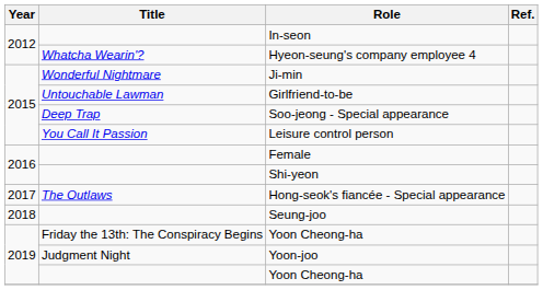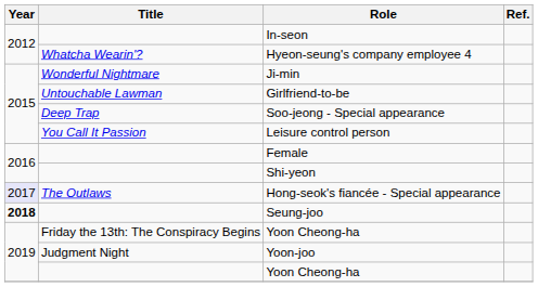Hong-seok's fiancée - Special appearance | Year: no background -> lavender background
Seung-joo | Year: normal -> bold
